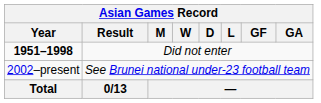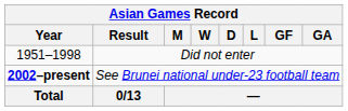1951–1998 | Year: bold -> normal
2002–present | Year: normal -> bold
